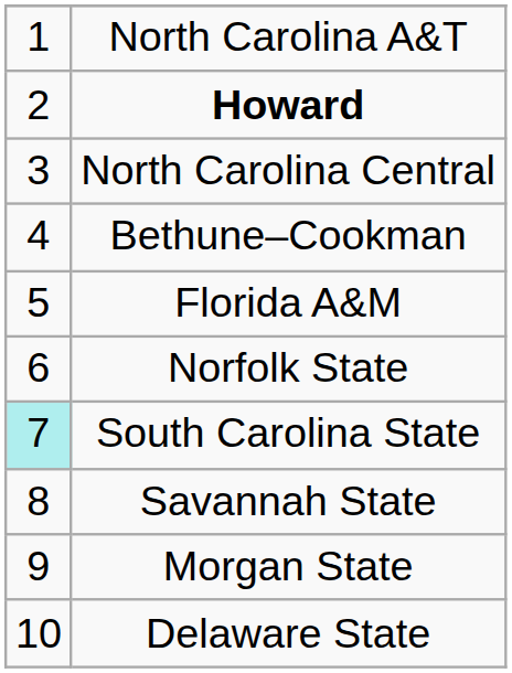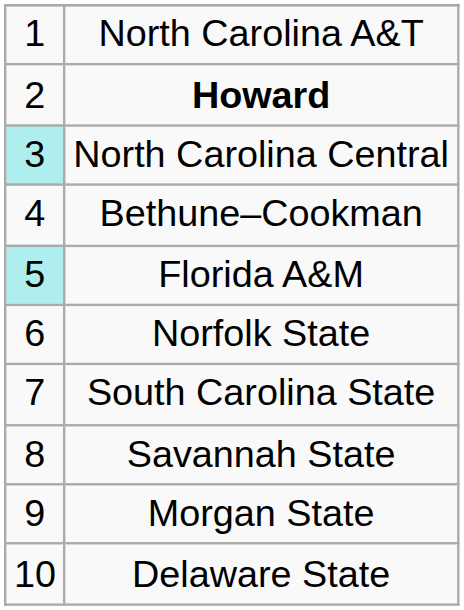North Carolina Central | column 1: no background -> paleturquoise background
Florida A&M | column 1: no background -> paleturquoise background
South Carolina State | column 1: paleturquoise background -> no background
